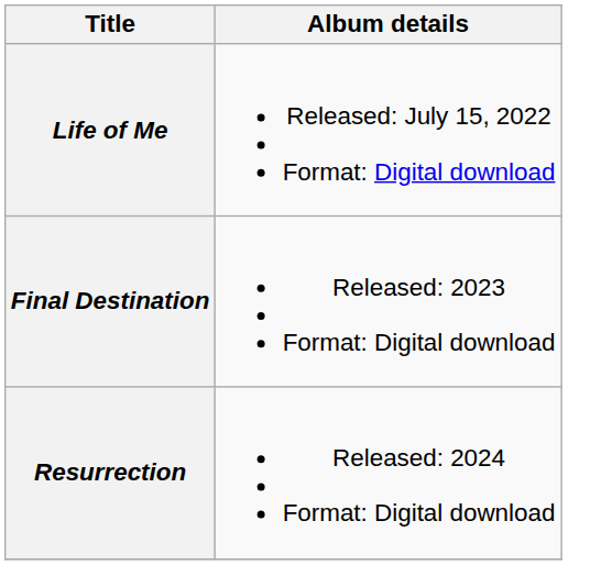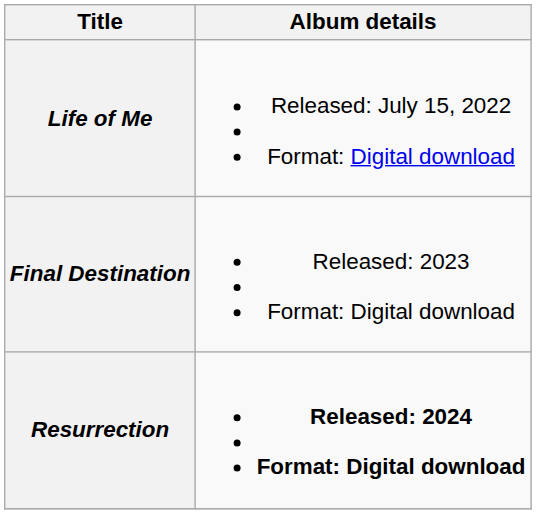Resurrection | Album details: normal -> bold
